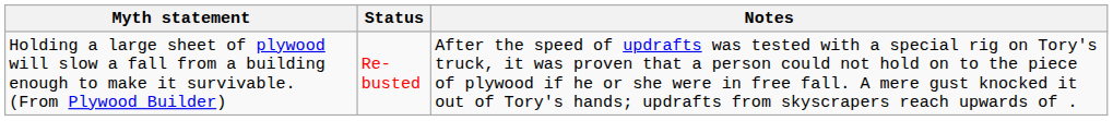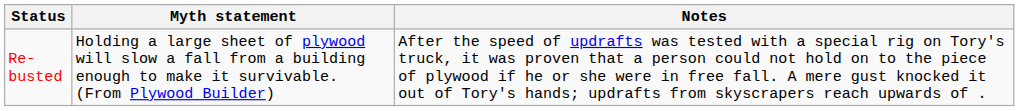columns swapped: Myth statement <-> Status
